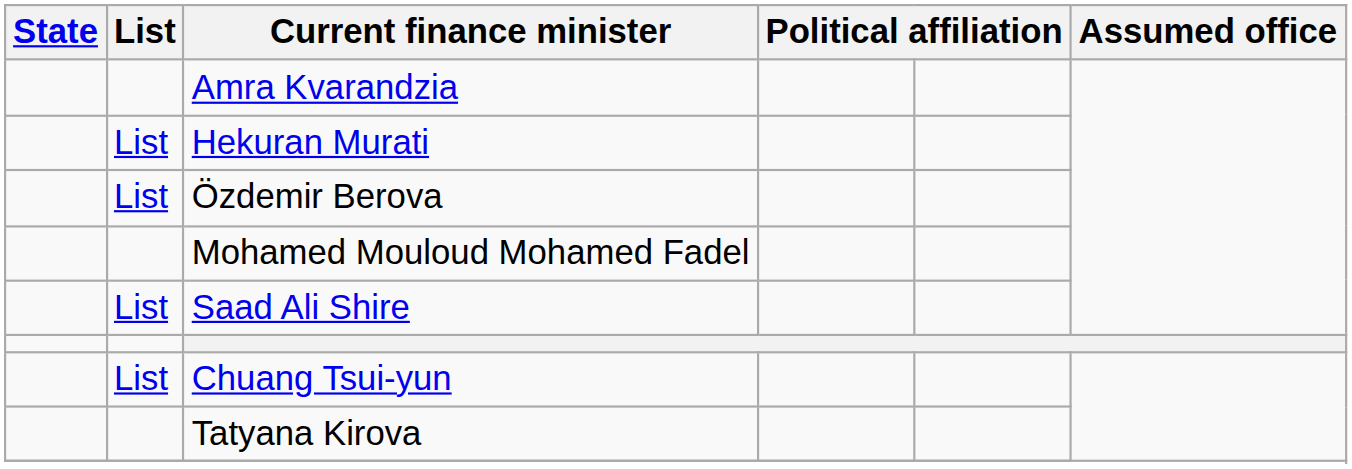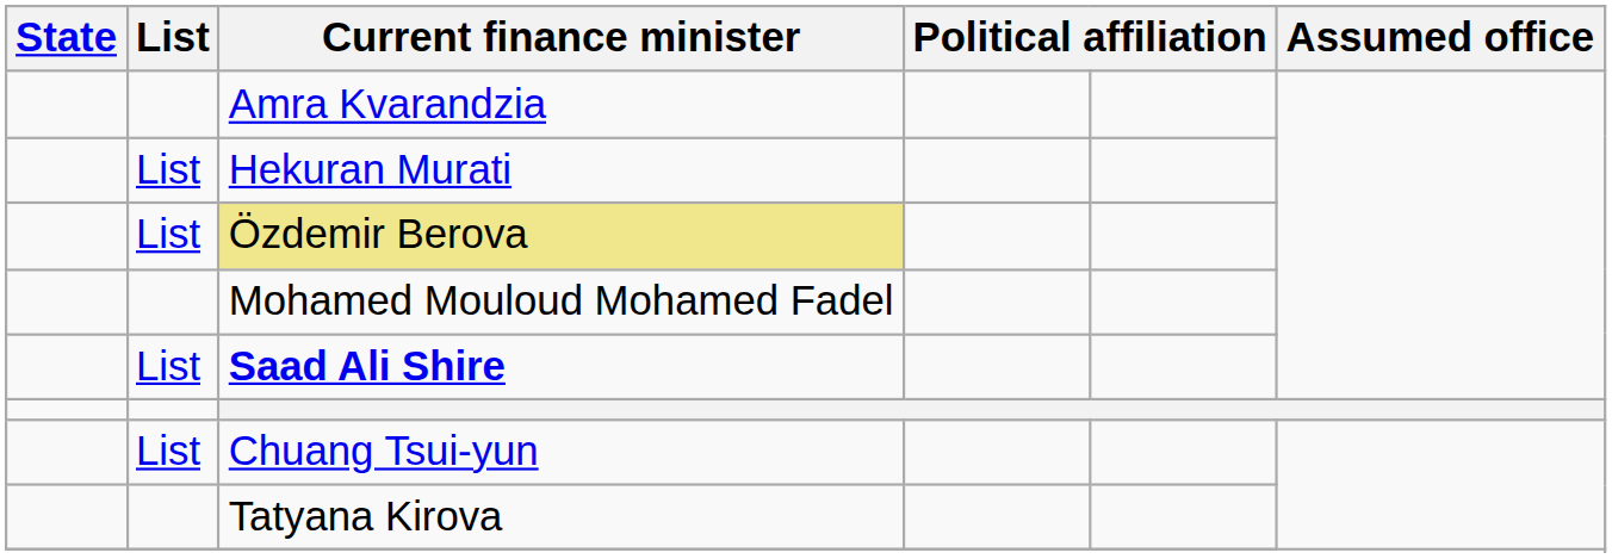Özdemir Berova | Current finance minister: no background -> khaki background
Saad Ali Shire | Current finance minister: normal -> bold
